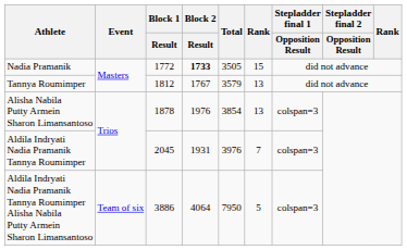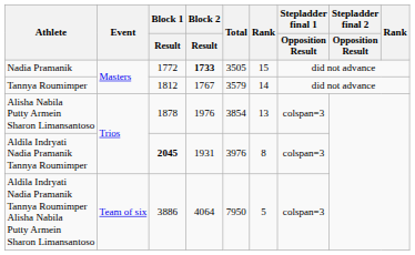Tannya Roumimper | column 6: 13 -> 14
Aldila Indryati Nadia Pramanik Tannya Roumimper | Block 1 / Result: normal -> bold
Aldila Indryati Nadia Pramanik Tannya Roumimper | column 6: 7 -> 8
